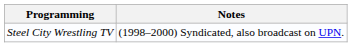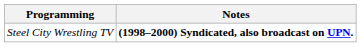Steel City Wrestling TV | Notes: normal -> bold
